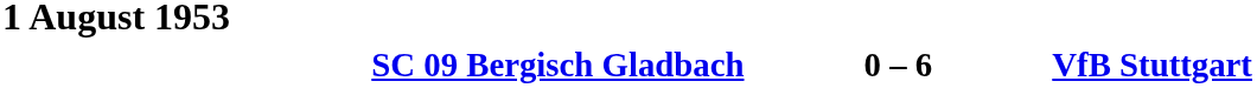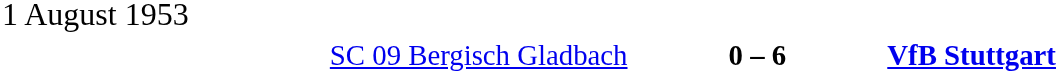1 August 1953 | column 1: bold -> normal
SC 09 Bergisch Gladbach | column 1: bold -> normal
